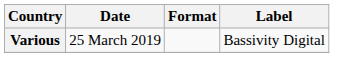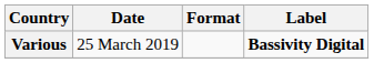Various | Label: normal -> bold
